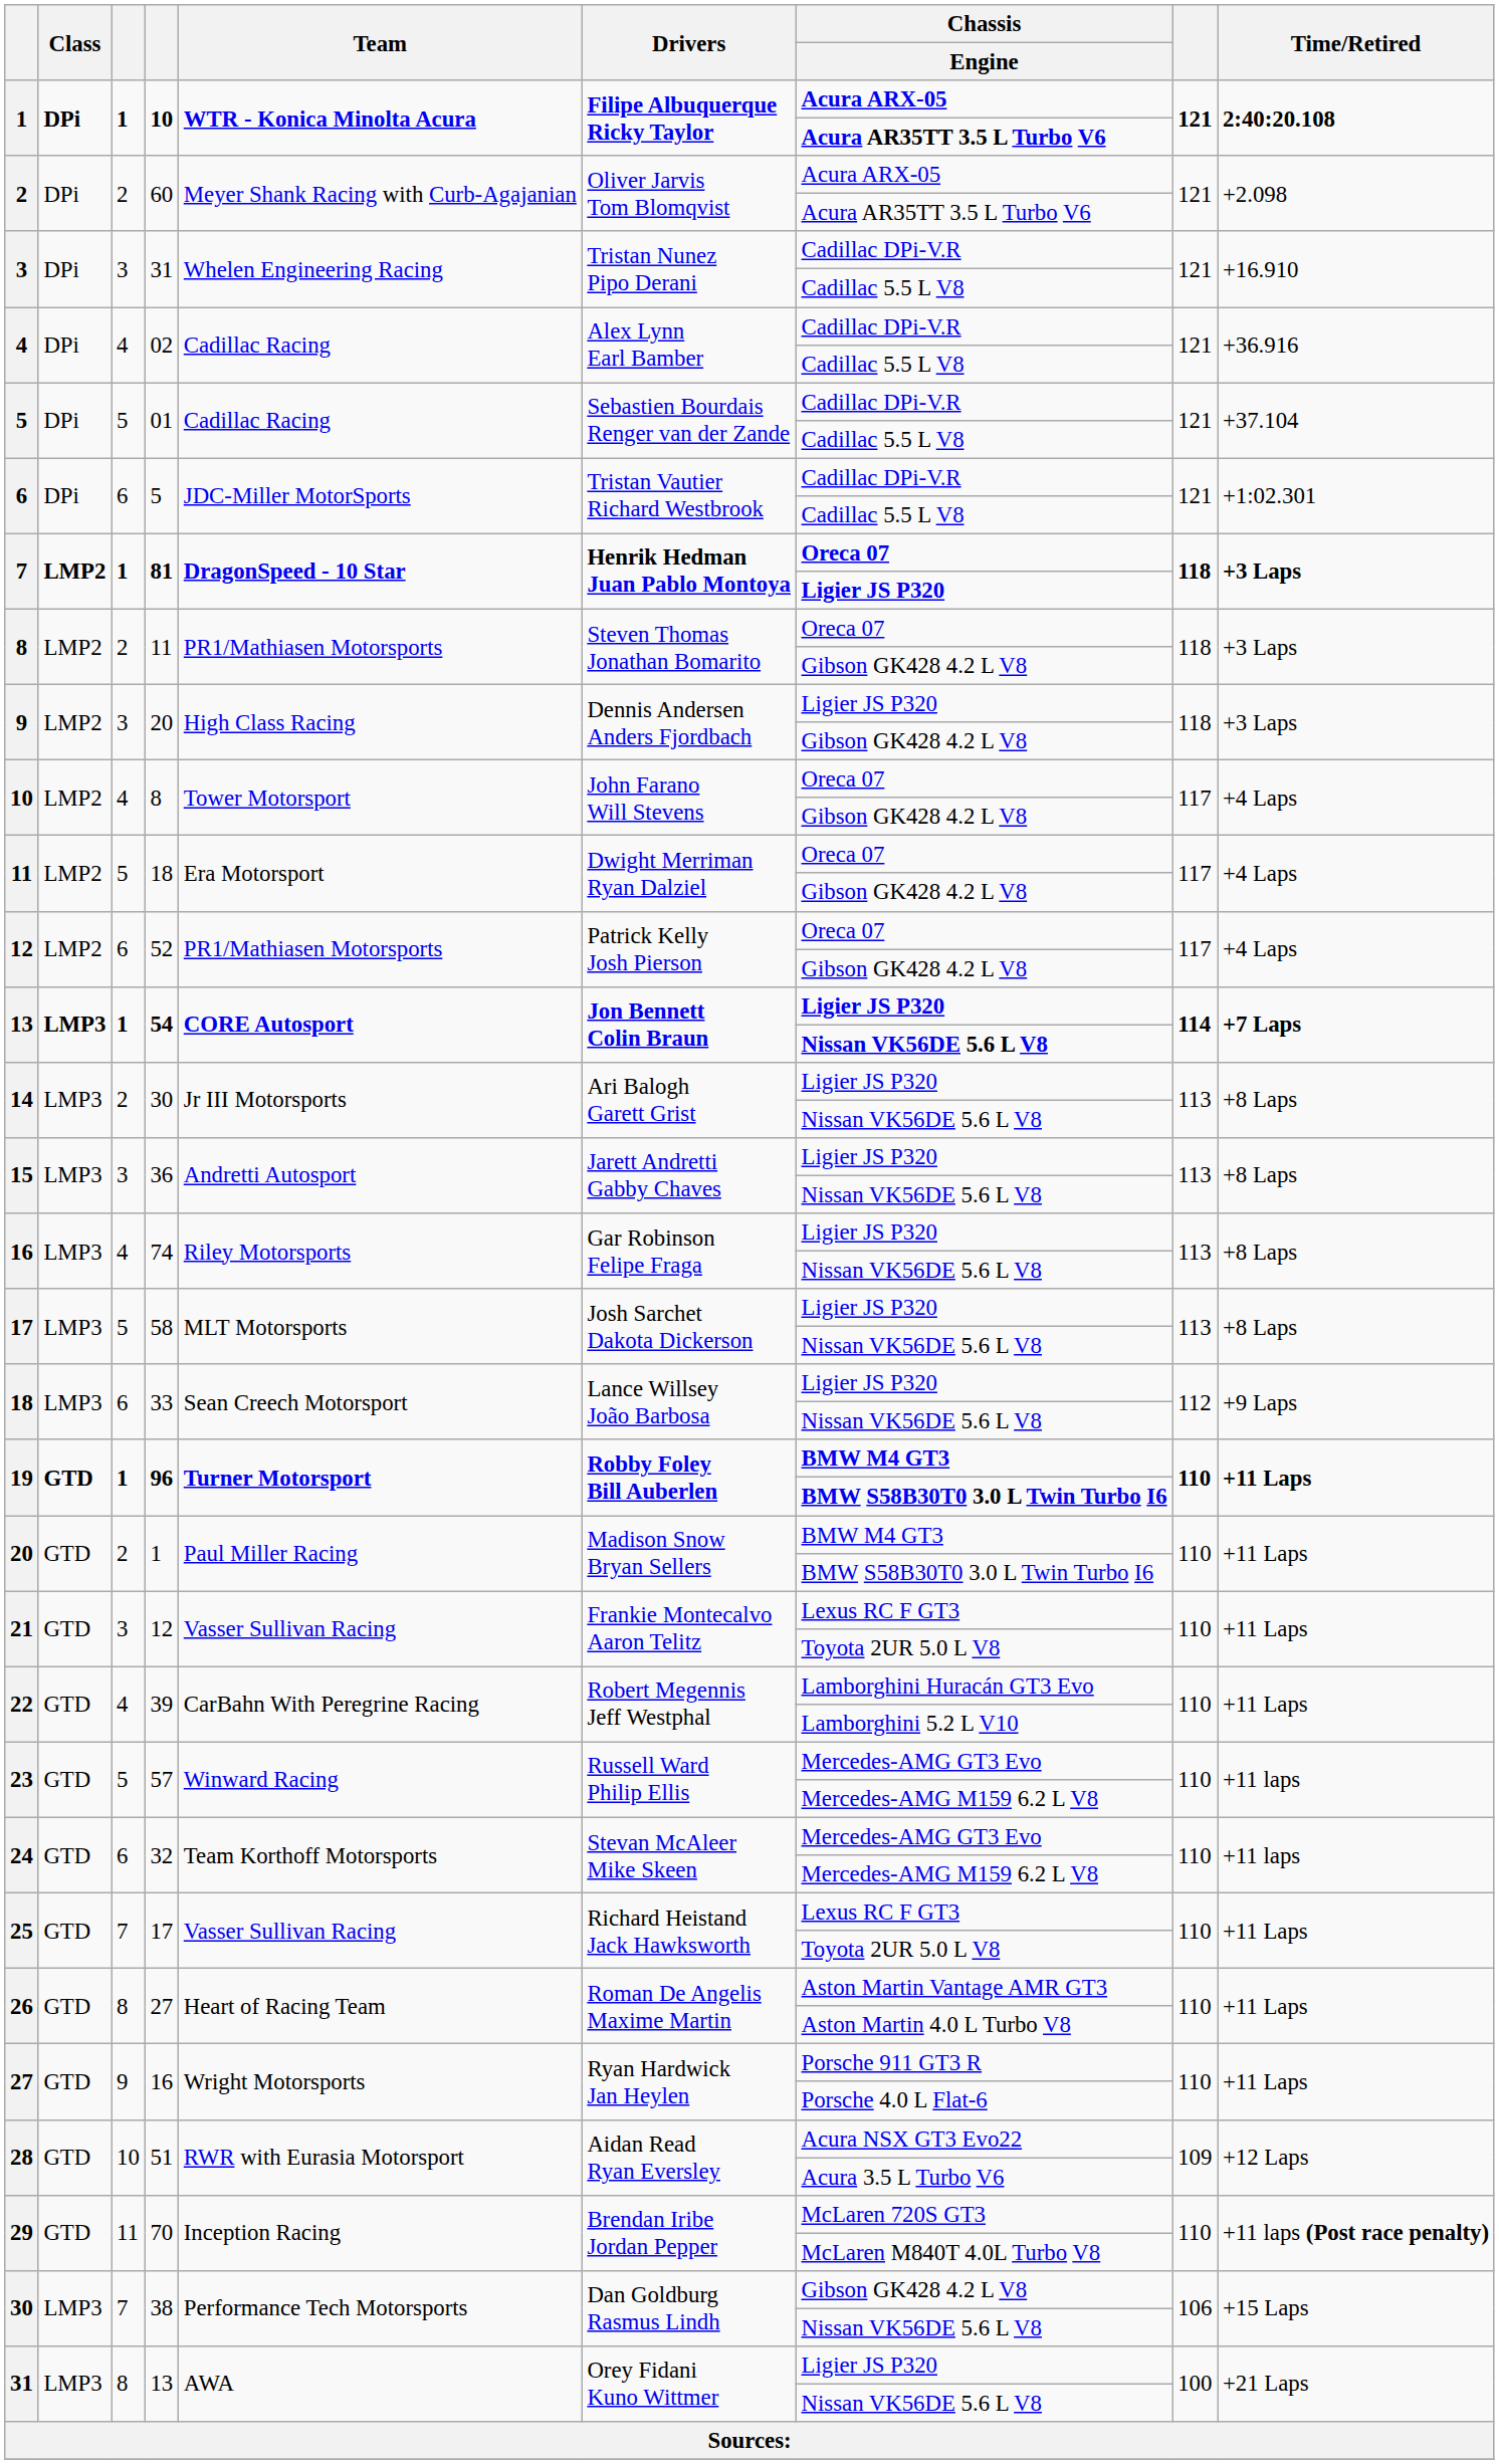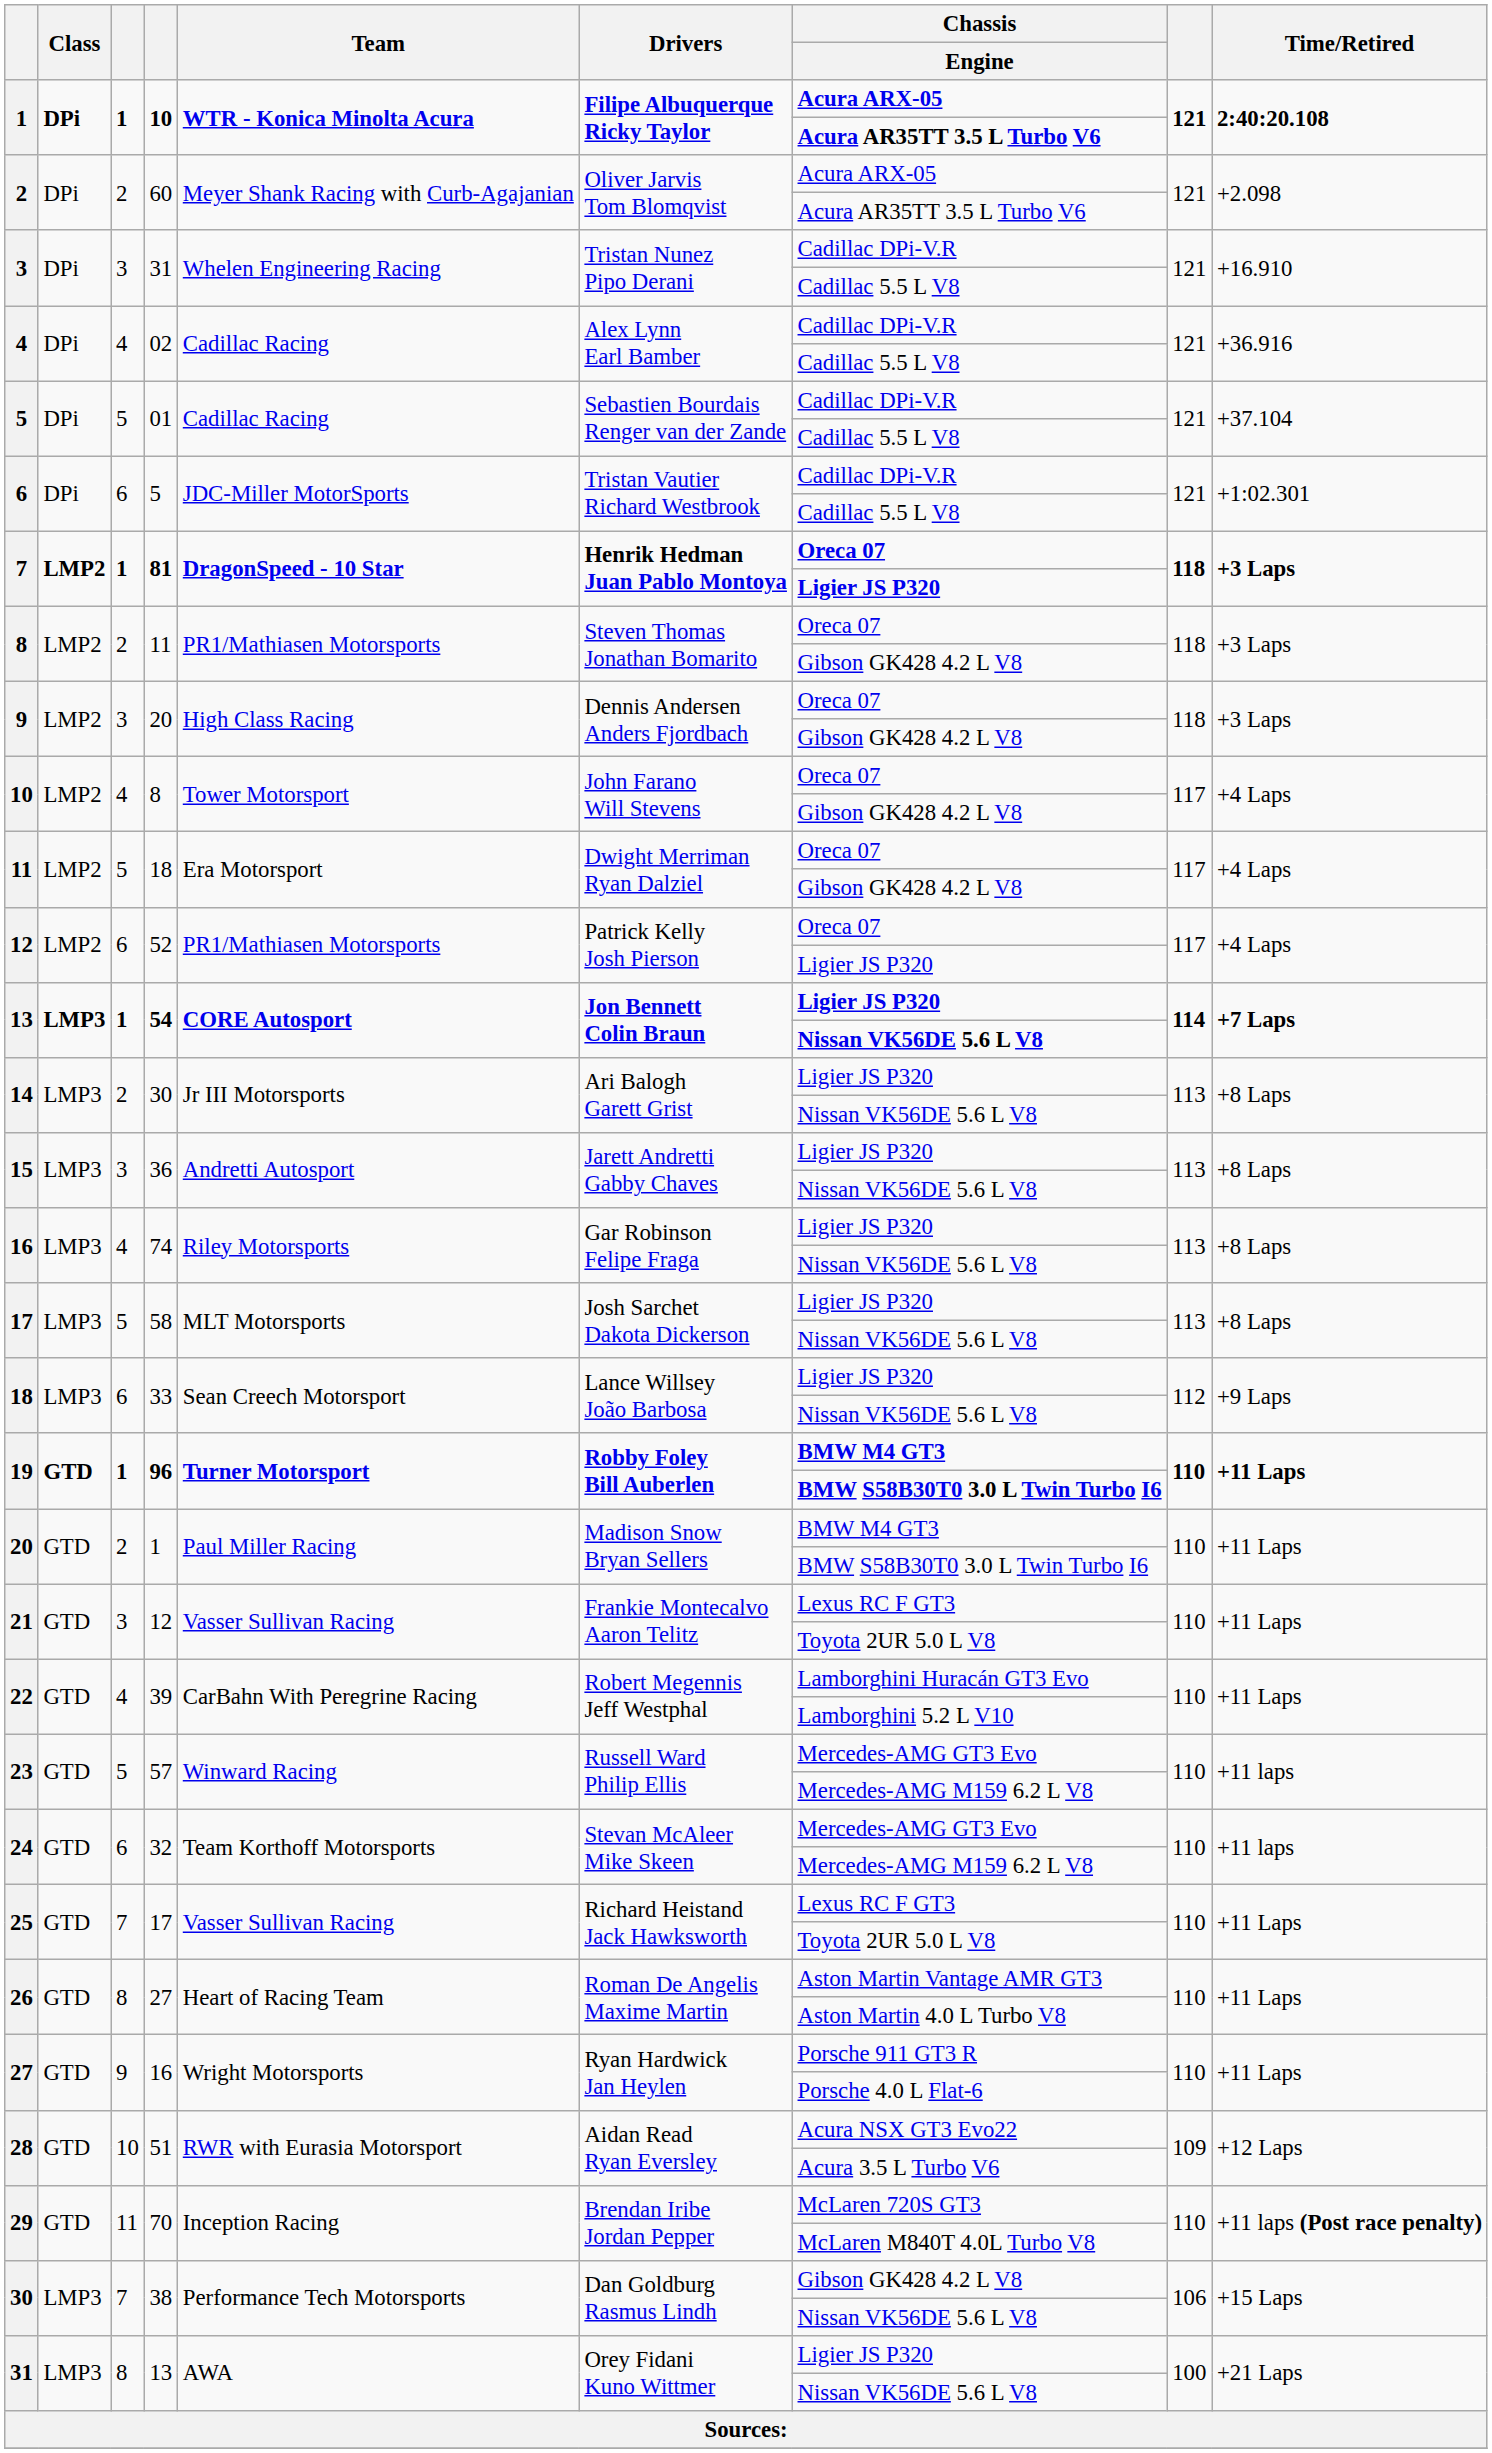row 19 | Chassis / Engine: Ligier JS P320 -> Oreca 07
row 26 | Chassis / Engine: Gibson GK428 4.2 L V8 -> Ligier JS P320
